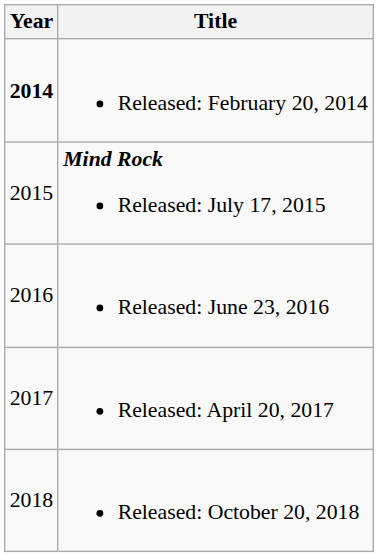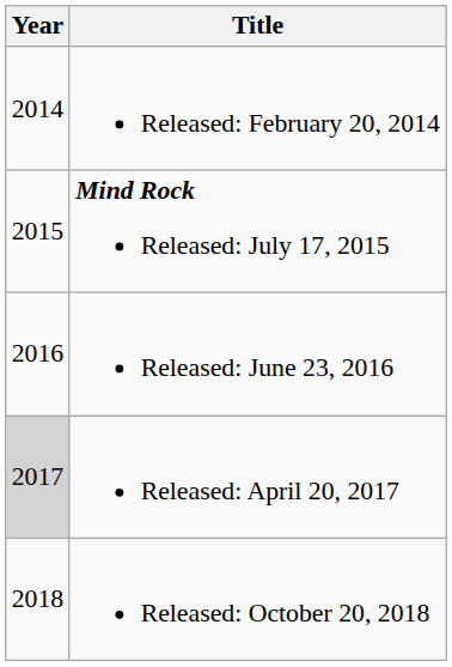Released: February 20, 2014 | Year: bold -> normal
Released: April 20, 2017 | Year: no background -> lightgrey background
